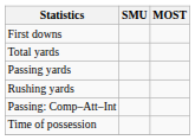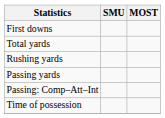rows swapped: Rushing yards <-> Passing yards
